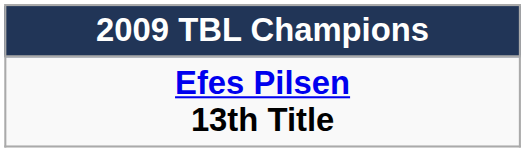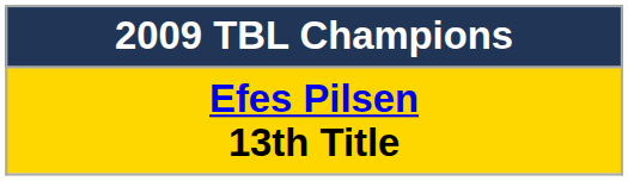row 2 | column 1: no background -> gold background
